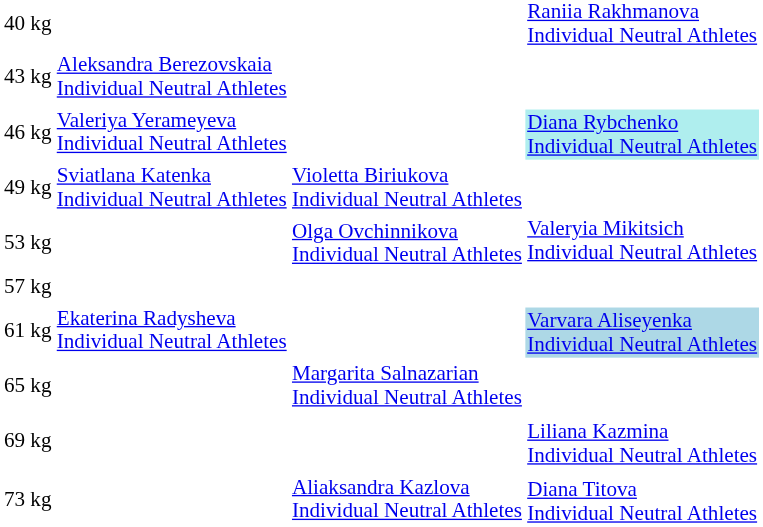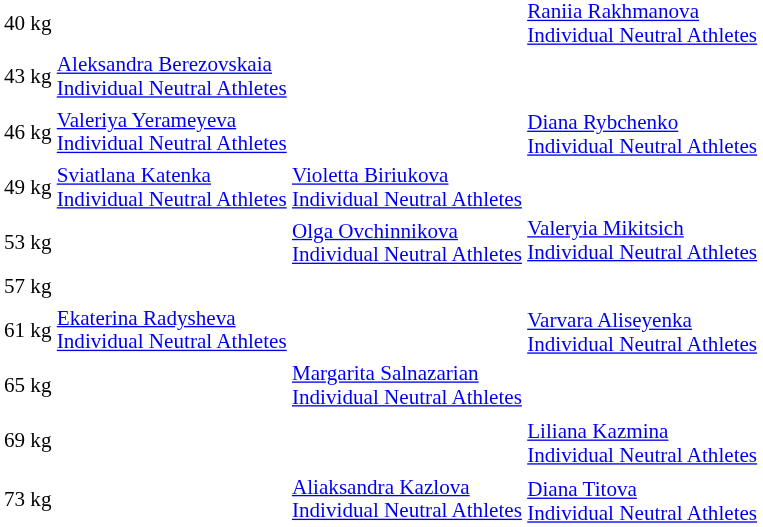46 kg / Diana Rybchenko Individual Neutral Athletes | column 4: paleturquoise background -> no background
61 kg / Varvara Aliseyenka Individual Neutral Athletes | column 4: lightblue background -> no background
